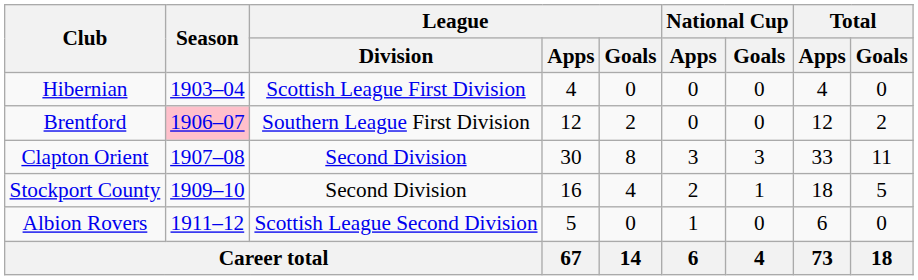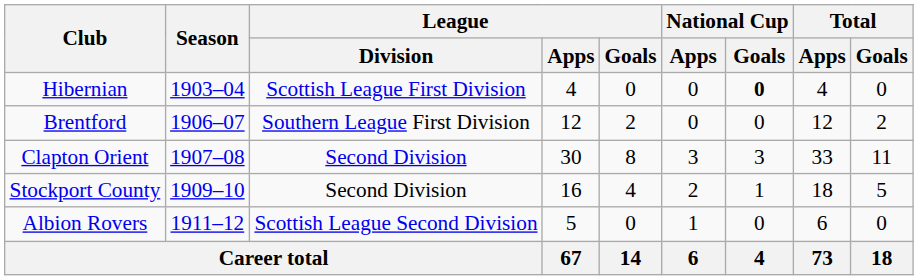Hibernian | National Cup / Goals: normal -> bold
Brentford | Season: pink background -> no background
